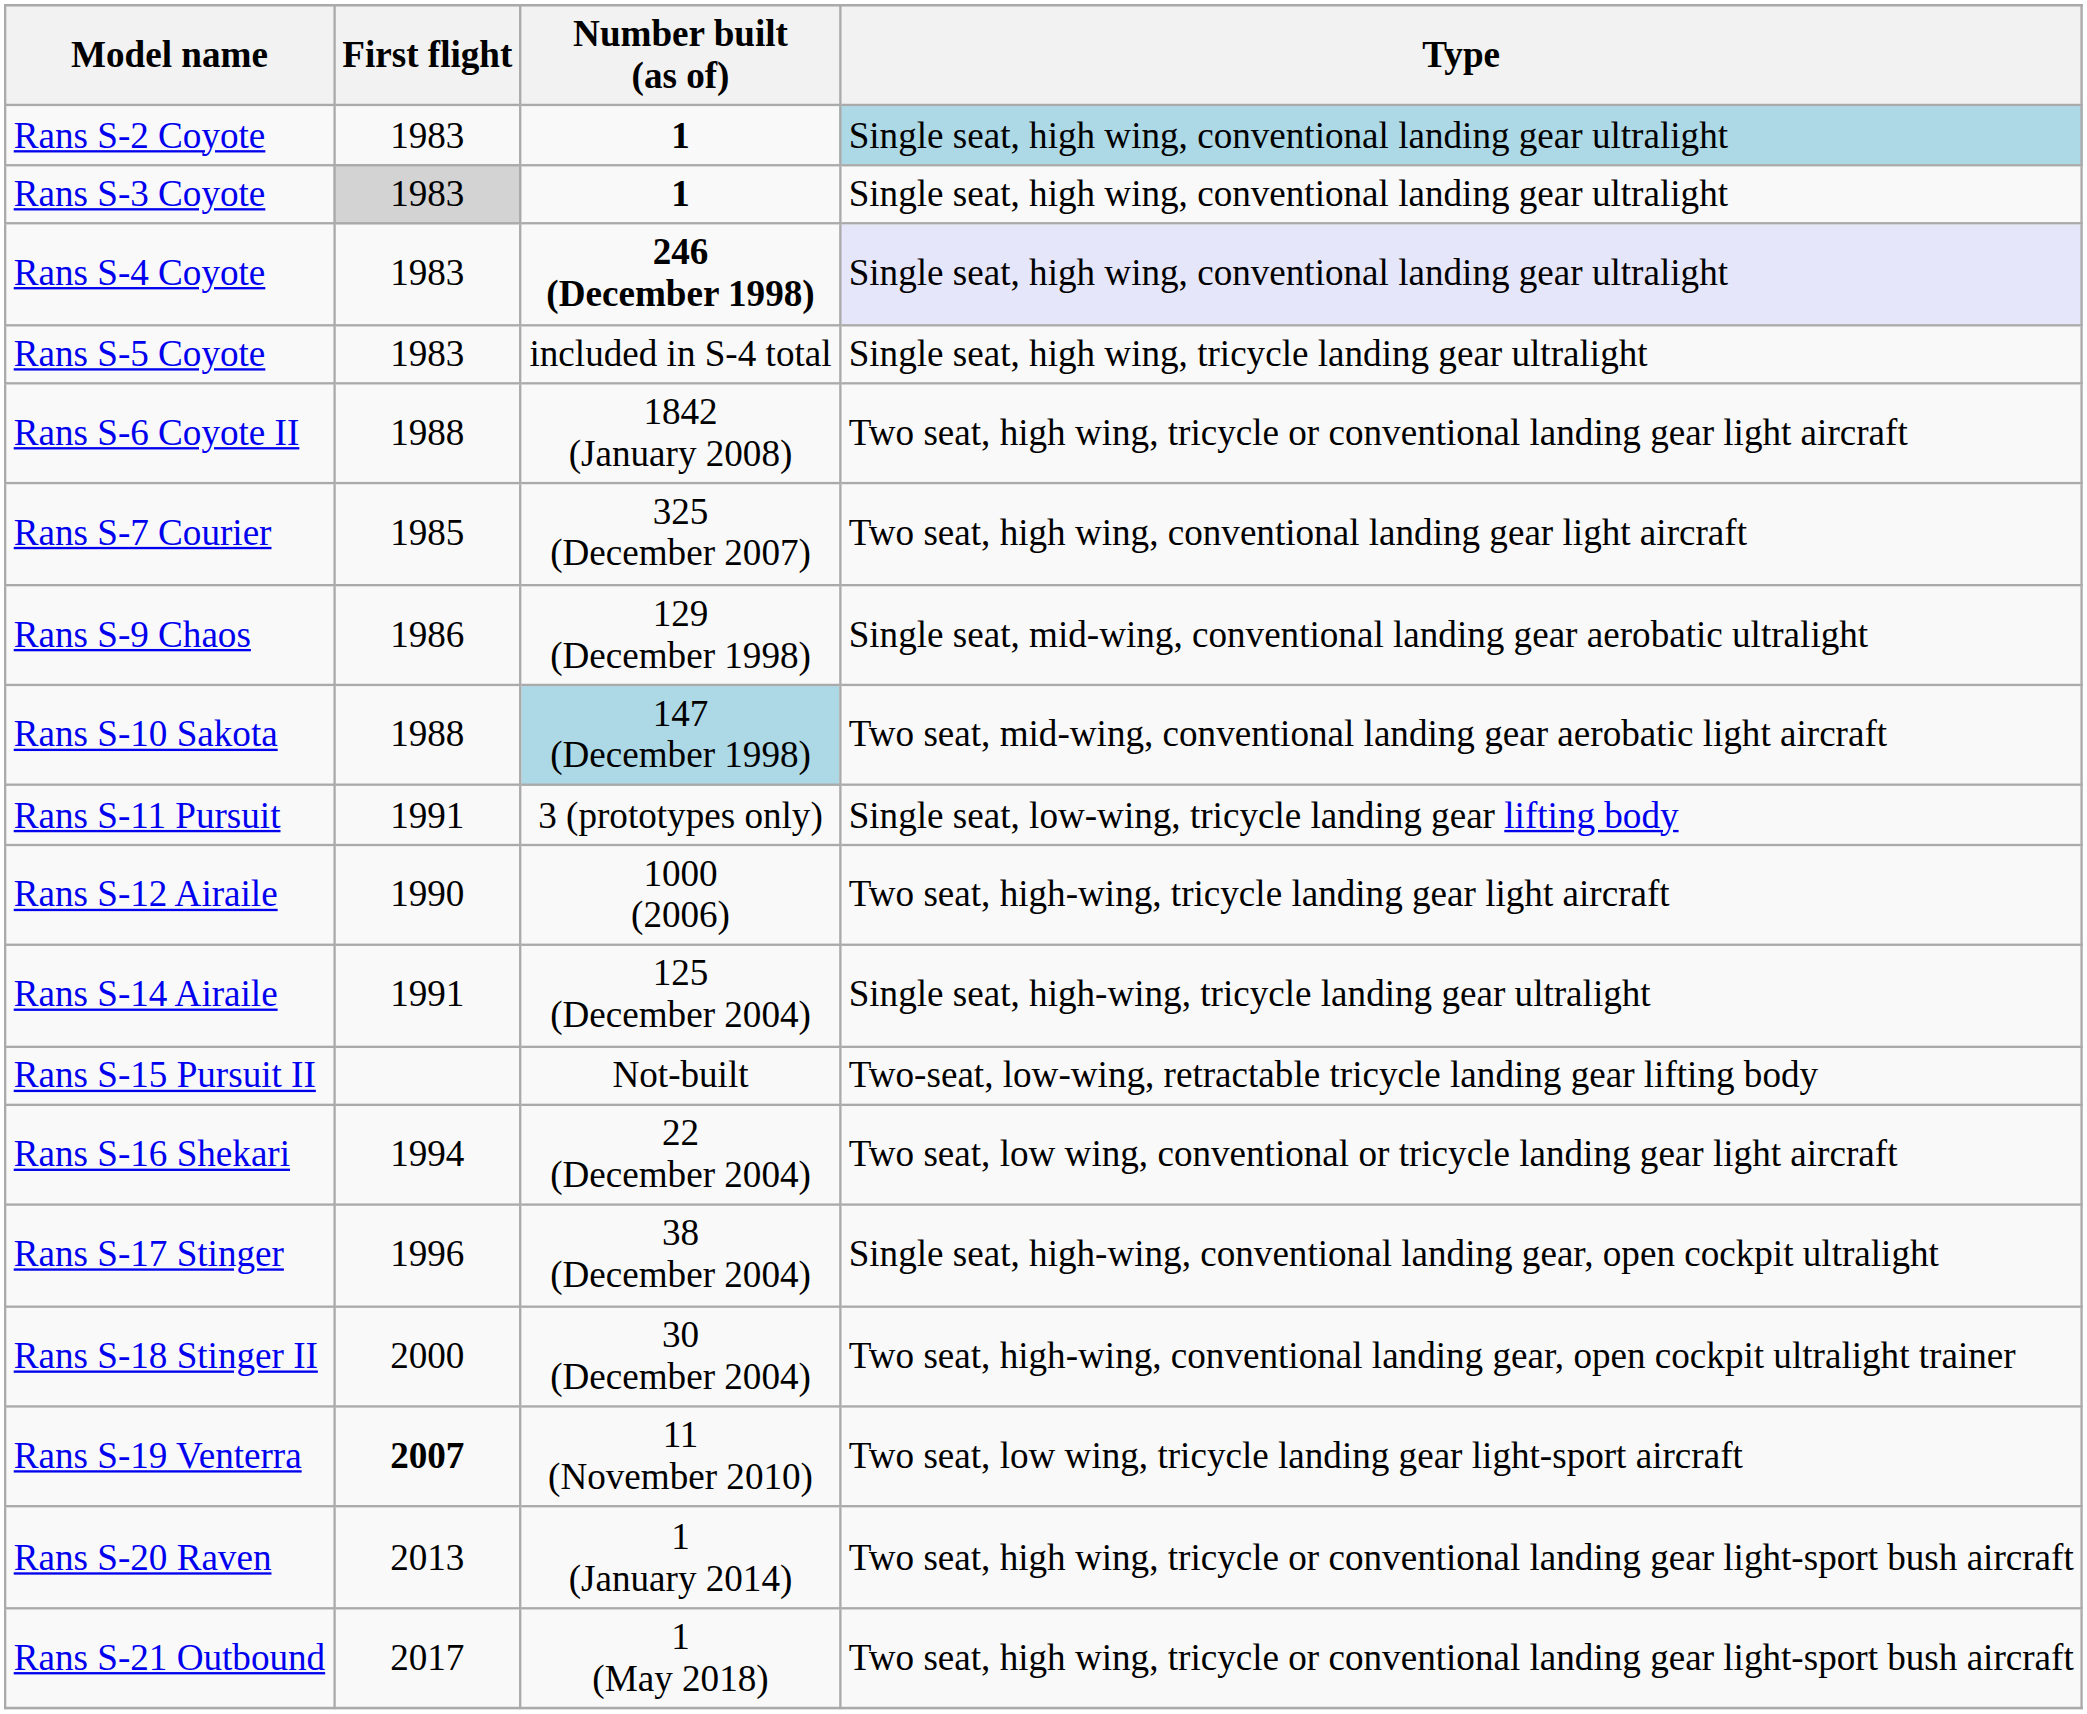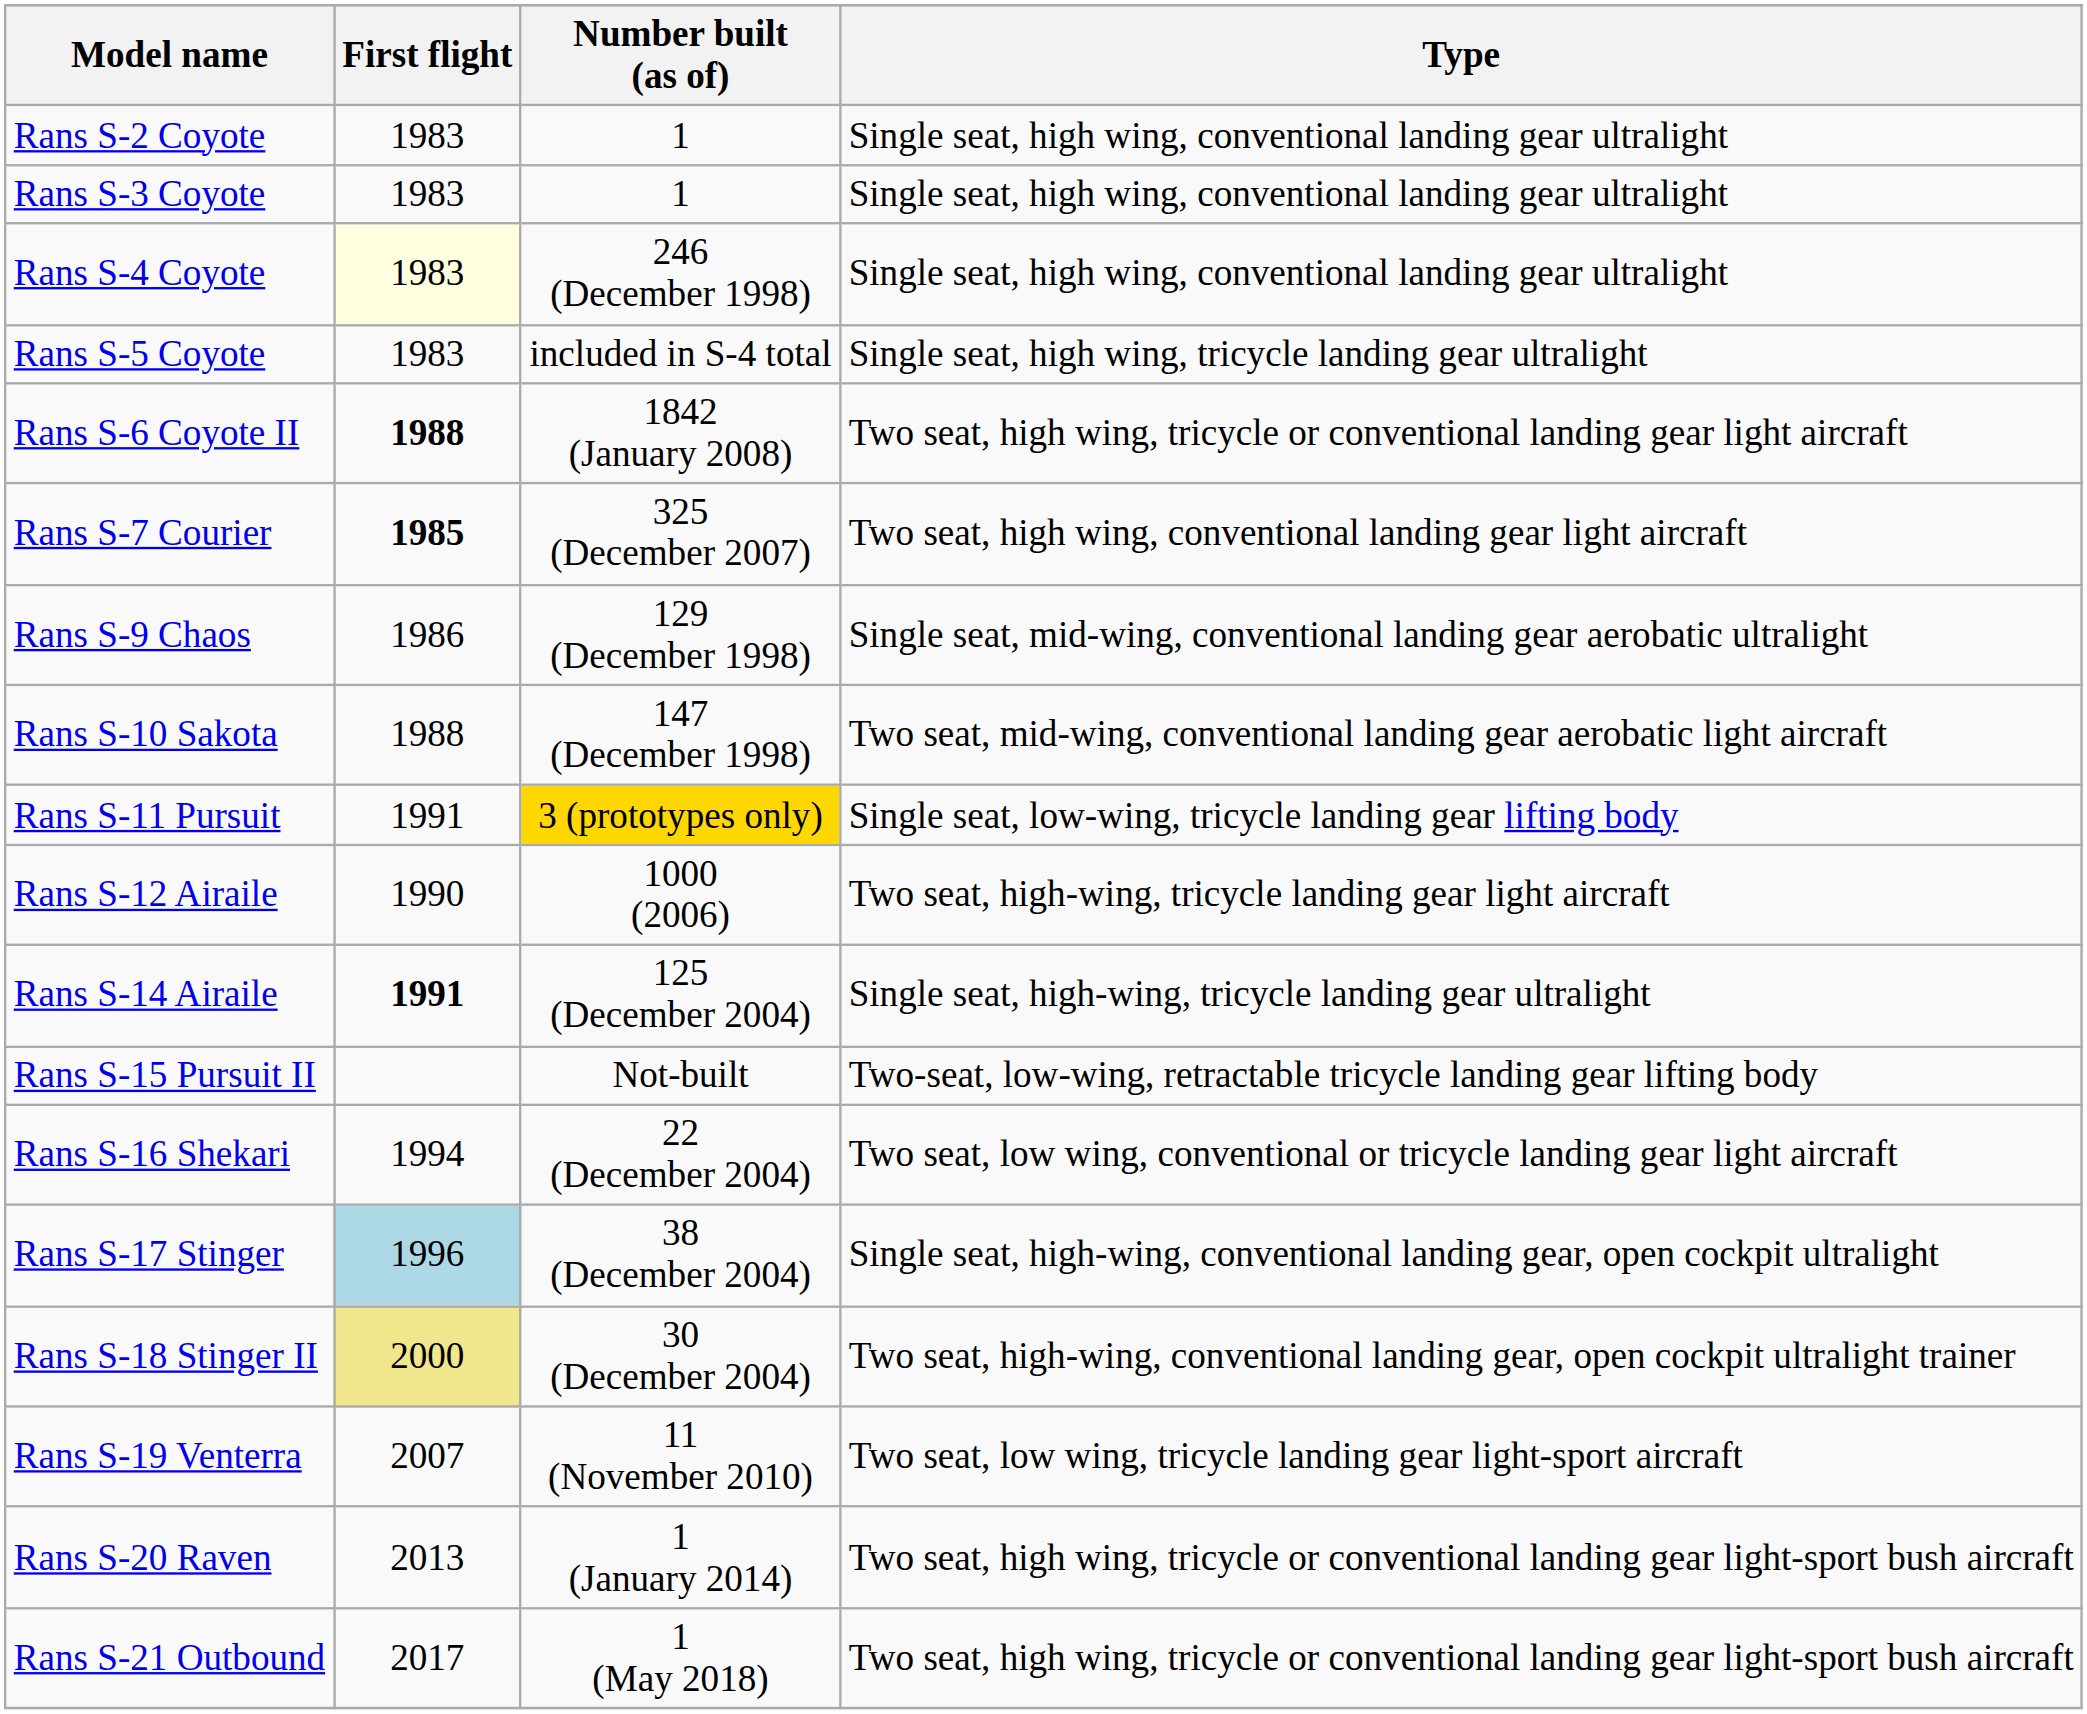Rans S-2 Coyote | Number built (as of): bold -> normal
Rans S-2 Coyote | Type: lightblue background -> no background
Rans S-3 Coyote | First flight: lightgrey background -> no background
Rans S-3 Coyote | Number built (as of): bold -> normal
Rans S-4 Coyote | First flight: no background -> lightyellow background
Rans S-4 Coyote | Number built (as of): bold -> normal
Rans S-4 Coyote | Type: lavender background -> no background
Rans S-6 Coyote II | First flight: normal -> bold
Rans S-7 Courier | First flight: normal -> bold
Rans S-10 Sakota | Number built (as of): lightblue background -> no background
Rans S-11 Pursuit | Number built (as of): no background -> gold background
Rans S-14 Airaile | First flight: normal -> bold
Rans S-17 Stinger | First flight: no background -> lightblue background
Rans S-18 Stinger II | First flight: no background -> khaki background
Rans S-19 Venterra | First flight: bold -> normal
